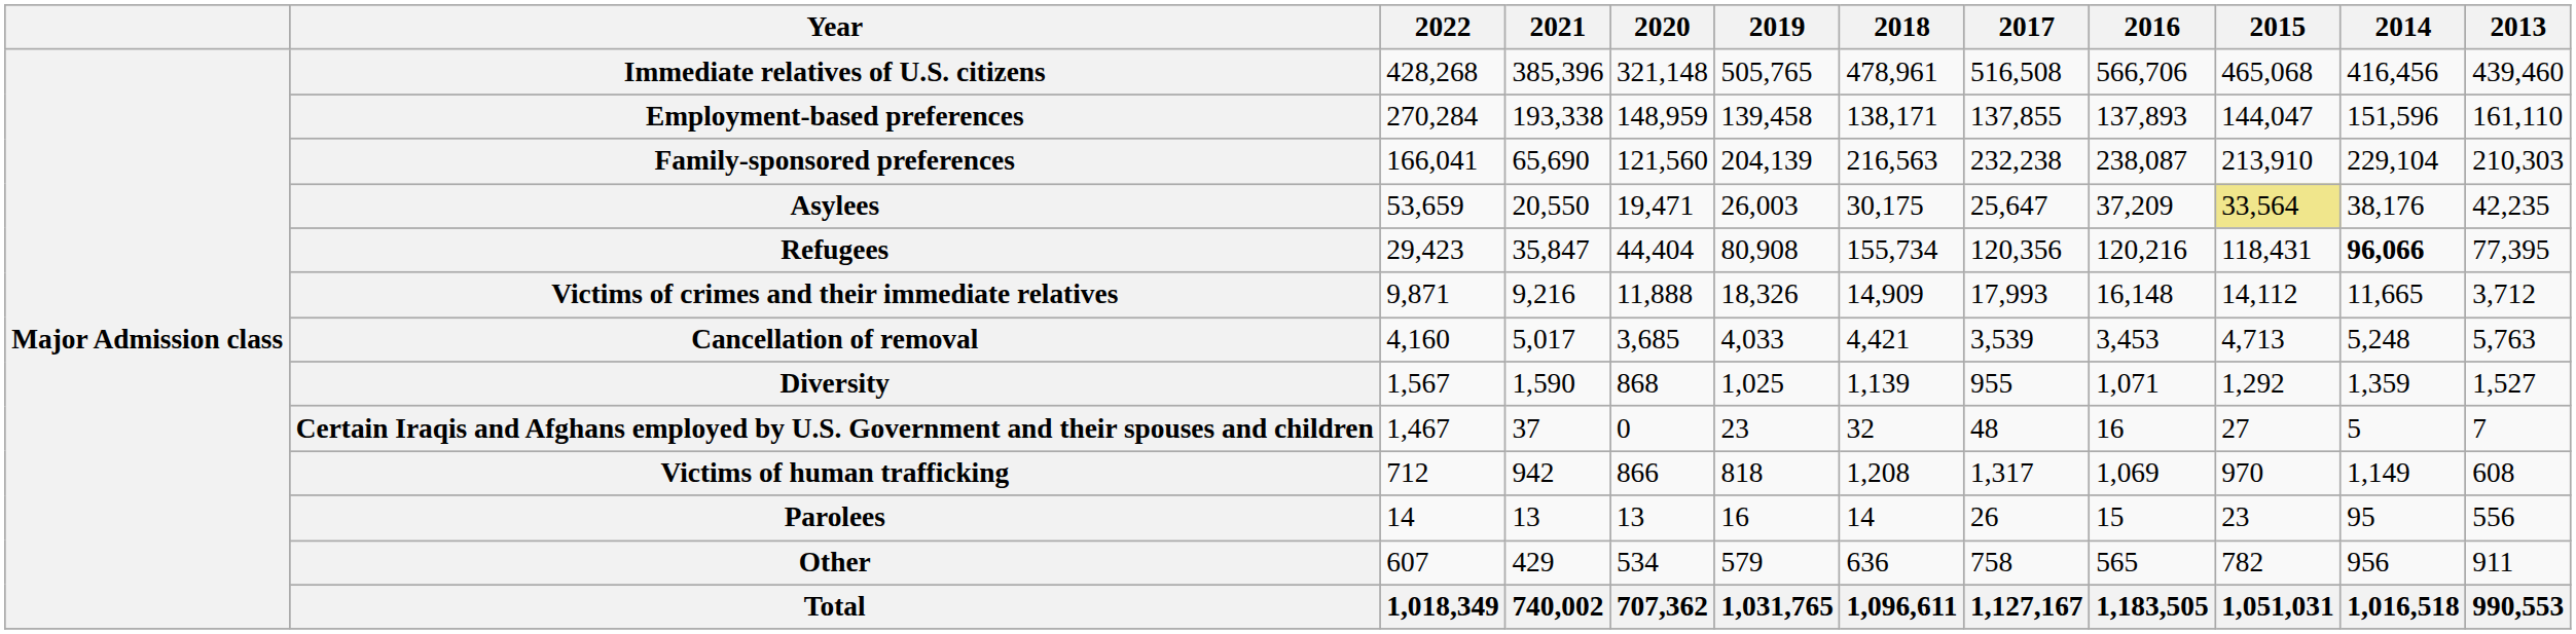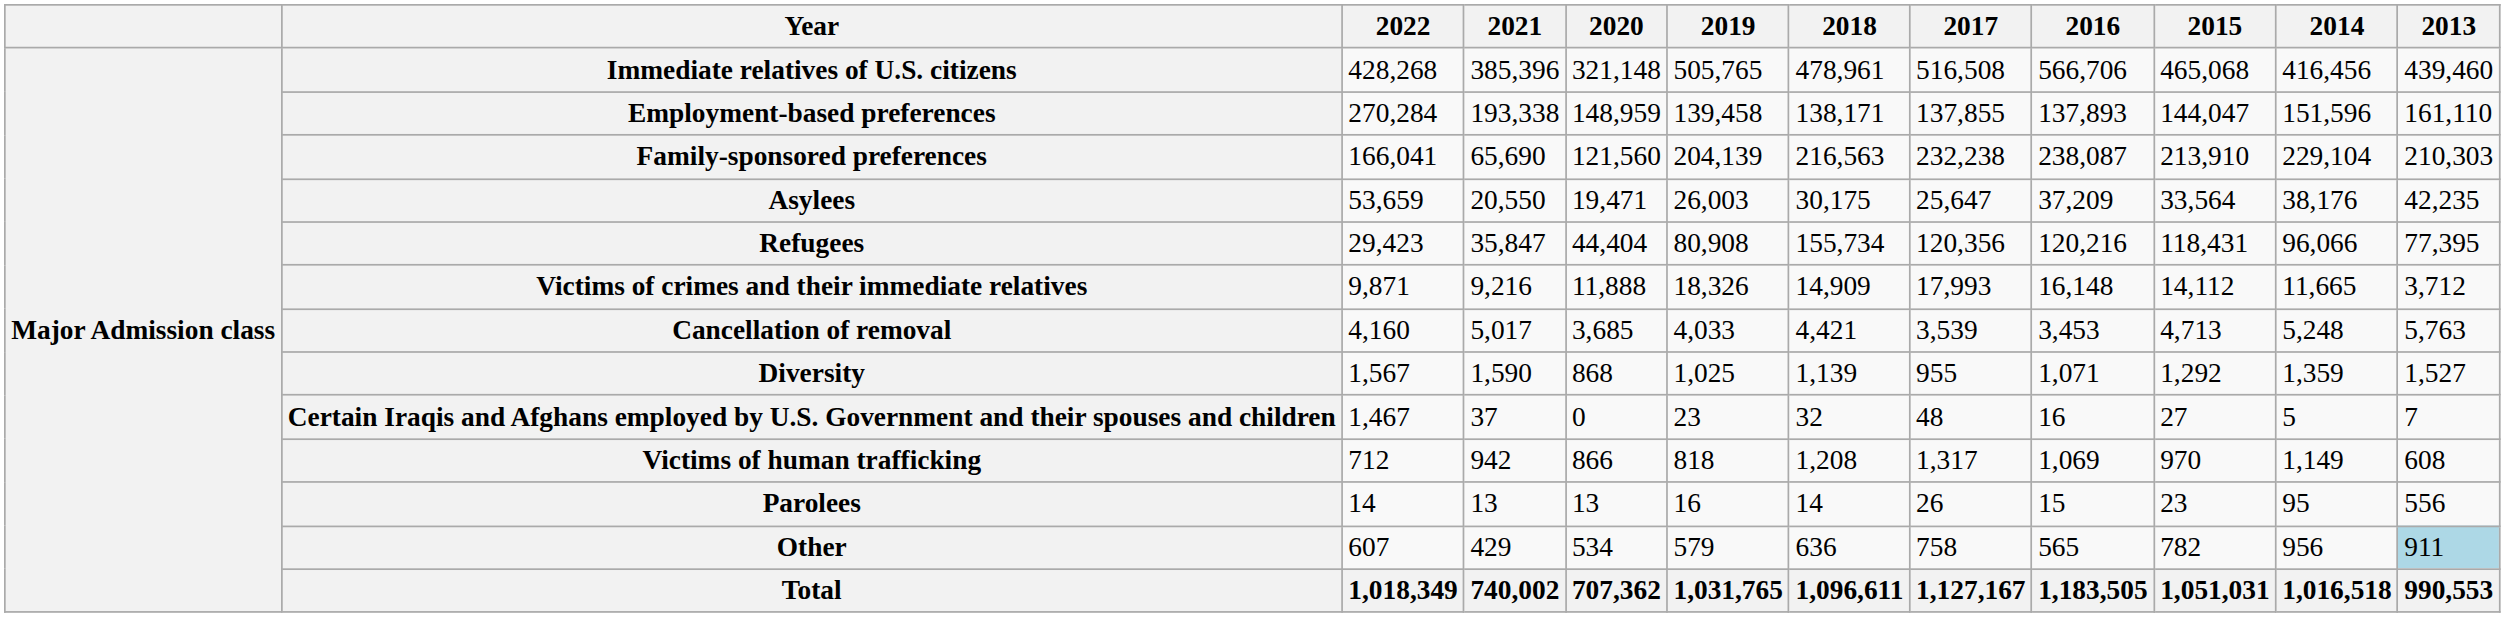Asylees | 2015: khaki background -> no background
Refugees | 2014: bold -> normal
Other | 2013: no background -> lightblue background
